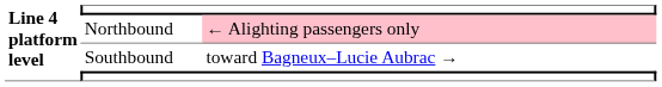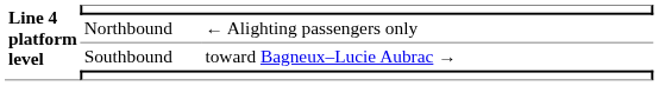Northbound | column 3: pink background -> no background
